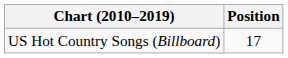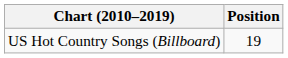US Hot Country Songs (Billboard) | Position: 17 -> 19
